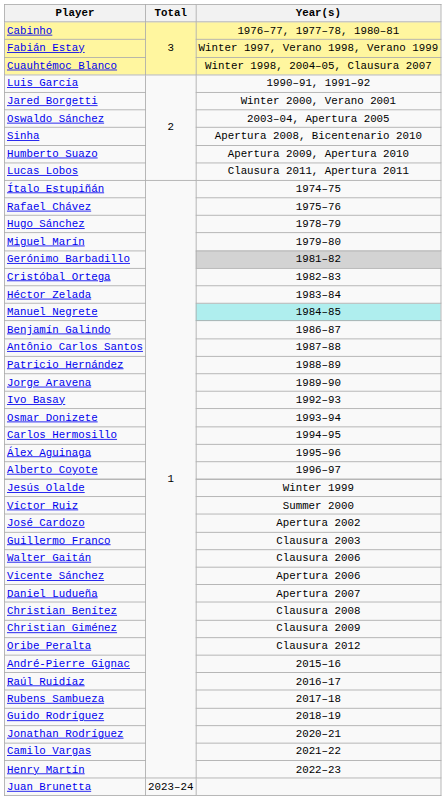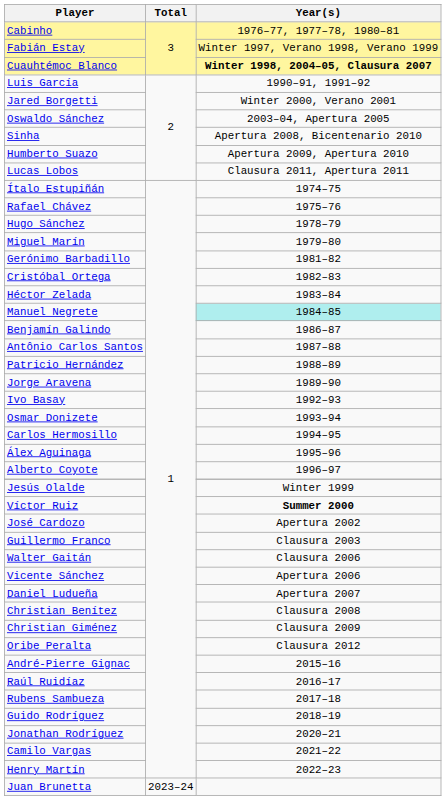Cuauhtémoc Blanco | Year(s): normal -> bold
Gerónimo Barbadillo | Year(s): lightgrey background -> no background
Víctor Ruiz | Year(s): normal -> bold
